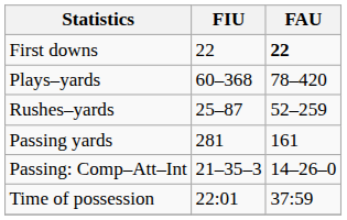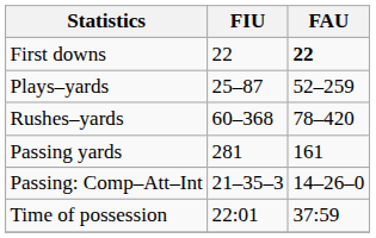Plays–yards | FIU: 60–368 -> 25–87
Plays–yards | FAU: 78–420 -> 52–259
Rushes–yards | FIU: 25–87 -> 60–368
Rushes–yards | FAU: 52–259 -> 78–420
